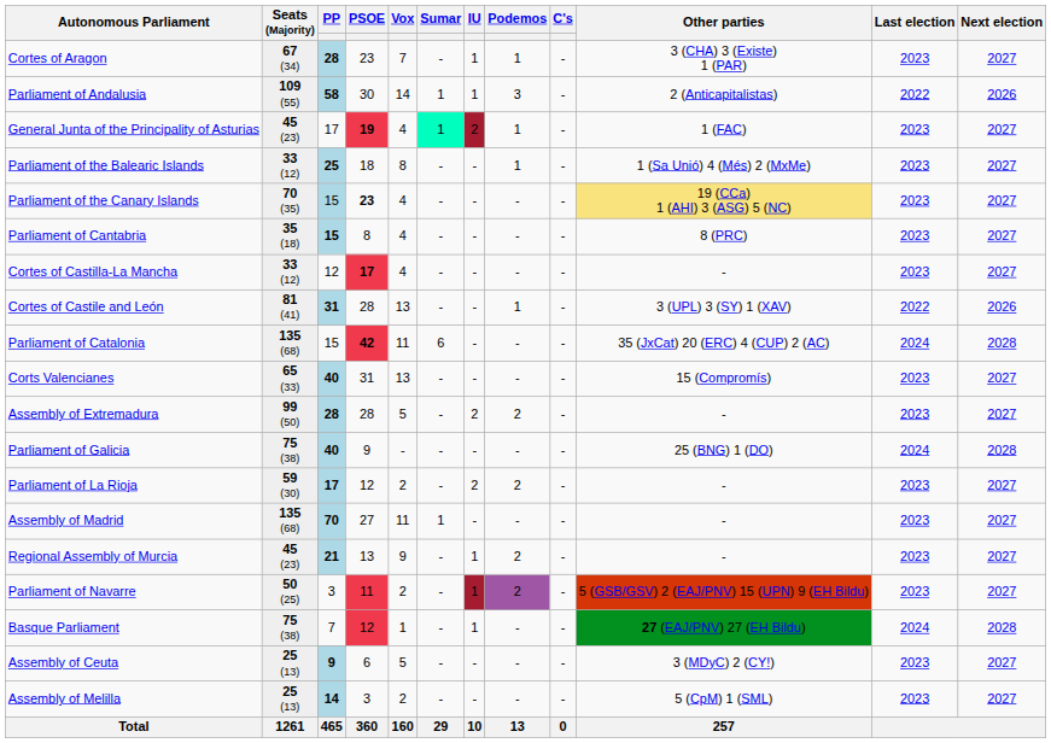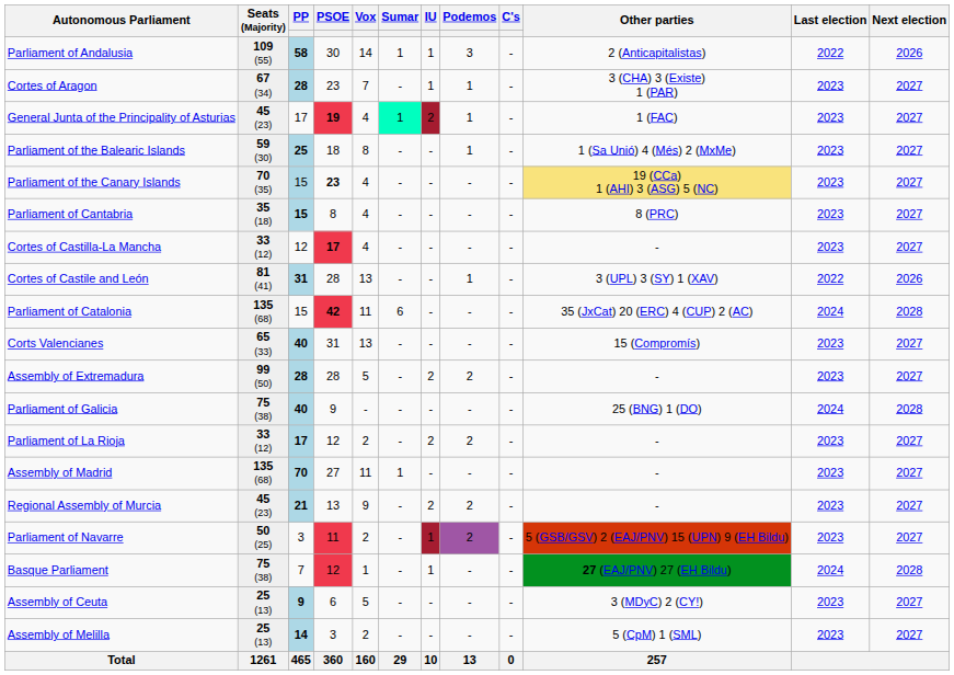rows swapped: Parliament of Andalusia <-> Cortes of Aragon
Parliament of the Balearic Islands | Seats (Majority): 33 (12) -> 59 (30)
Parliament of La Rioja | Seats (Majority): 59 (30) -> 33 (12)
Regional Assembly of Murcia | IU: 1 -> 2
